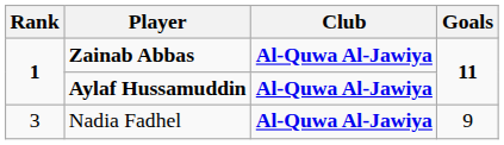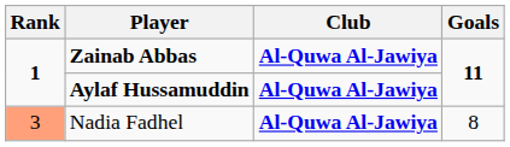Nadia Fadhel | Rank: no background -> lightsalmon background
Nadia Fadhel | Goals: 9 -> 8
